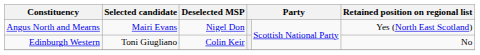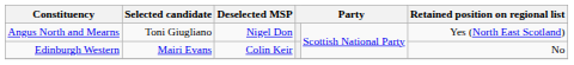Angus North and Mearns | Selected candidate: Mairi Evans -> Toni Giugliano
Edinburgh Western | Selected candidate: Toni Giugliano -> Mairi Evans
